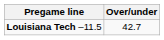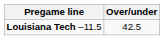Louisiana Tech –11.5 | Over/under: 42.7 -> 42.5
